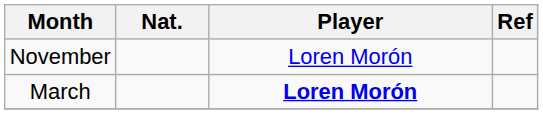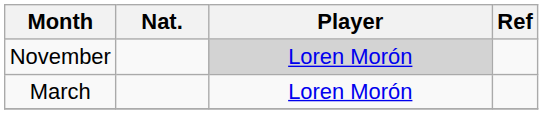November | Player: no background -> lightgrey background
March | Player: bold -> normal
